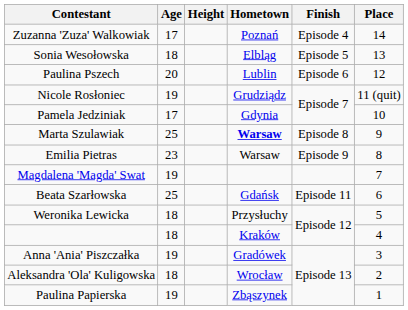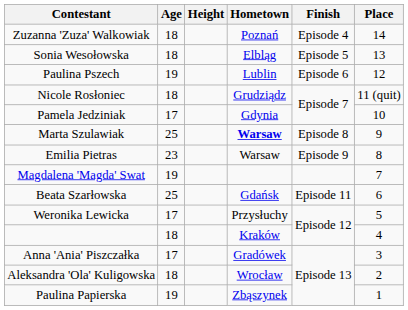Zuzanna 'Zuza' Walkowiak | Age: 17 -> 18
Paulina Pszech | Age: 20 -> 19
Nicole Rosłoniec | Age: 19 -> 18
Weronika Lewicka | Age: 18 -> 17
Anna 'Ania' Piszczałka | Age: 19 -> 17
